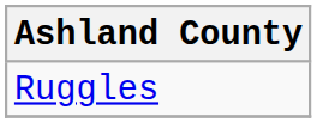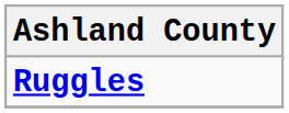row 2 | column 1: normal -> bold
